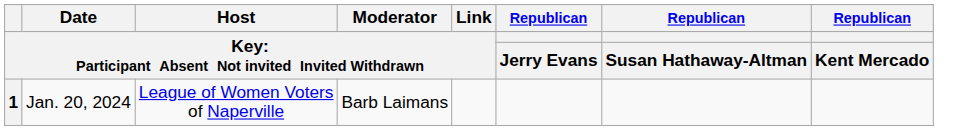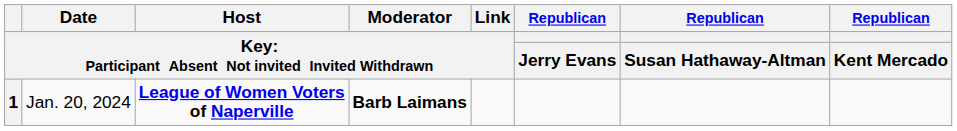1 | column 3: normal -> bold
1 | column 4: normal -> bold
